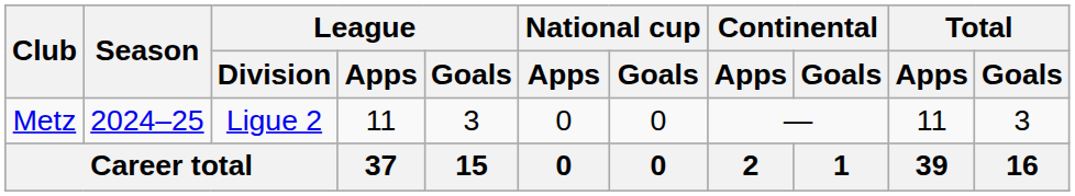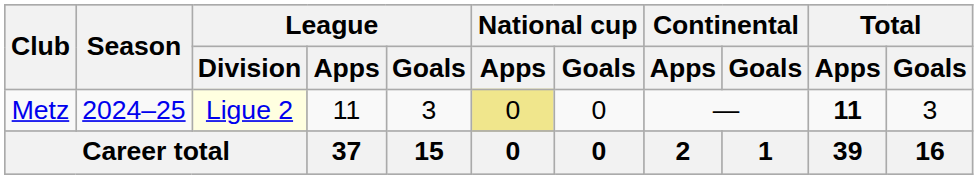Metz | League / Division: no background -> lightyellow background
Metz | National cup / Apps: no background -> khaki background
Metz | Total / Apps: normal -> bold
